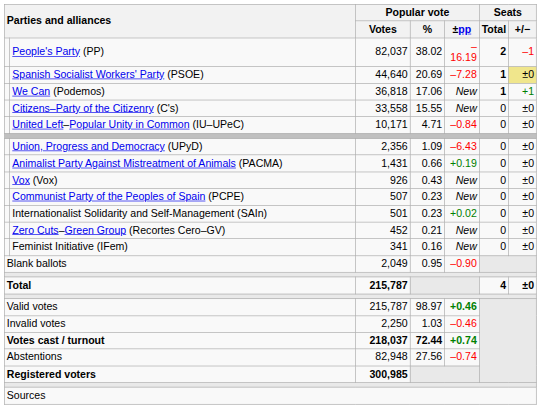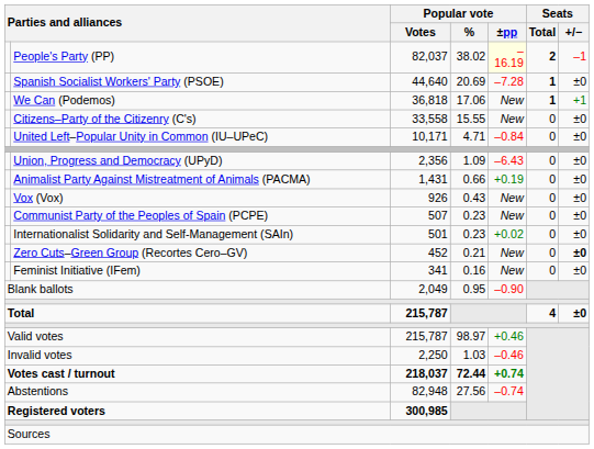People's Party (PP) | Popular vote / ±pp: no background -> lightyellow background
Spanish Socialist Workers' Party (PSOE) | Seats / +/−: khaki background -> no background
Zero Cuts–Green Group (Recortes Cero–GV) | Seats / +/−: normal -> bold
Valid votes | Popular vote / ±pp: bold -> normal
